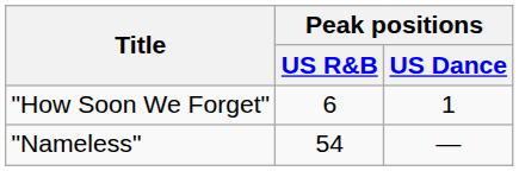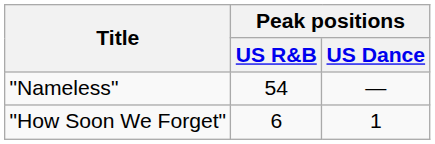rows swapped: "How Soon We Forget" <-> "Nameless"
